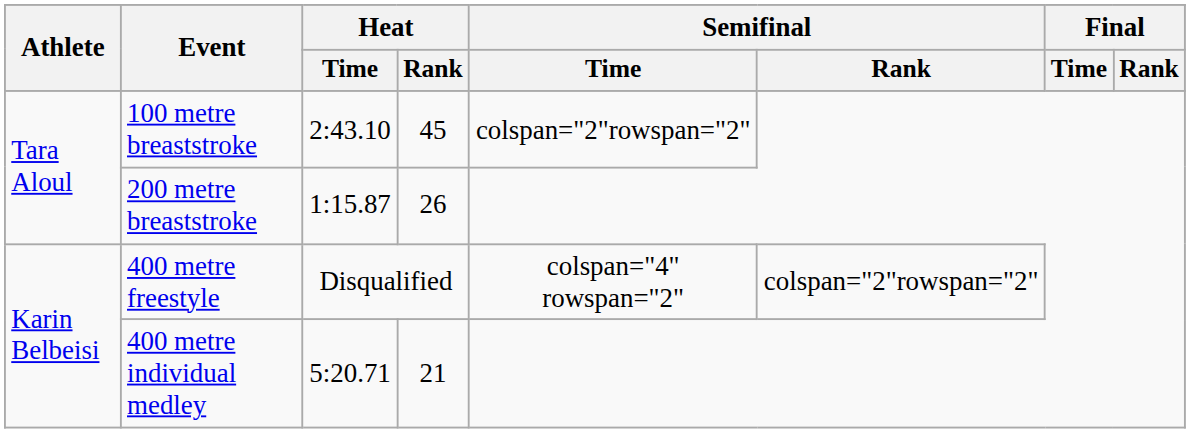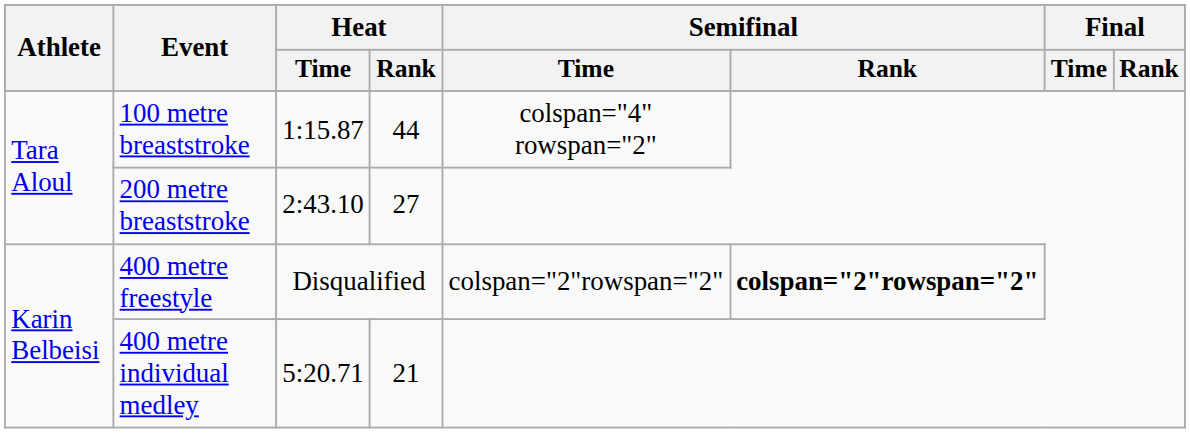100 metre breaststroke | Heat / Time: 2:43.10 -> 1:15.87
100 metre breaststroke | Heat / Rank: 45 -> 44
100 metre breaststroke | Semifinal / Time: colspan="2"rowspan="2" -> colspan="4" rowspan="2"
200 metre breaststroke | Heat / Time: 1:15.87 -> 2:43.10
200 metre breaststroke | Heat / Rank: 26 -> 27
400 metre freestyle | Semifinal / Time: colspan="4" rowspan="2" -> colspan="2"rowspan="2"
400 metre freestyle | Semifinal / Rank: normal -> bold
